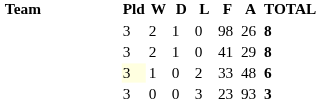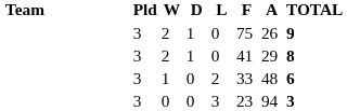row 2 | column 6: 98 -> 75
row 2 | column 8: 8 -> 9
row 4 | column 2: lightyellow background -> no background
row 5 | column 7: 93 -> 94
